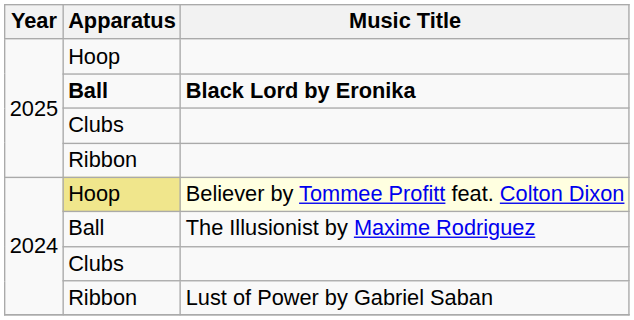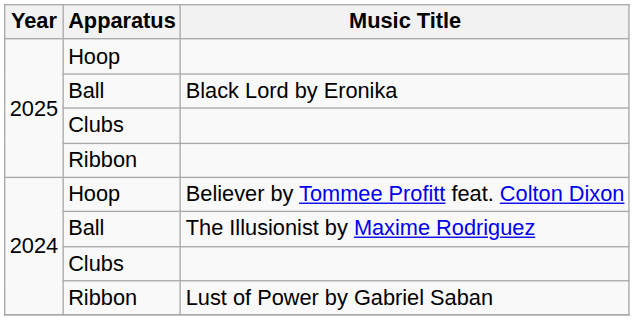Black Lord by Eronika | Apparatus: bold -> normal
Black Lord by Eronika | Music Title: bold -> normal
Believer by Tommee Profitt feat. Colton Dixon | Apparatus: khaki background -> no background
Believer by Tommee Profitt feat. Colton Dixon | Music Title: lightyellow background -> no background
